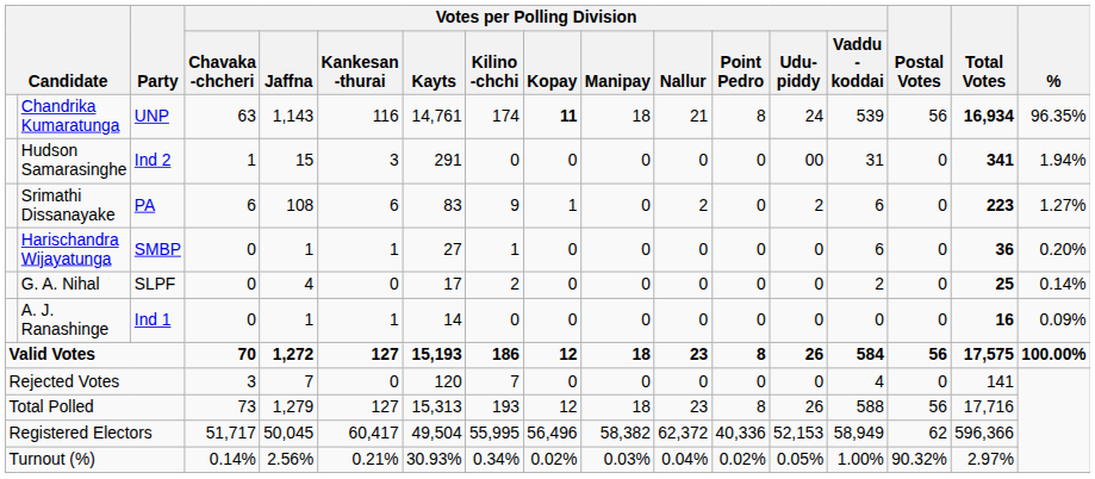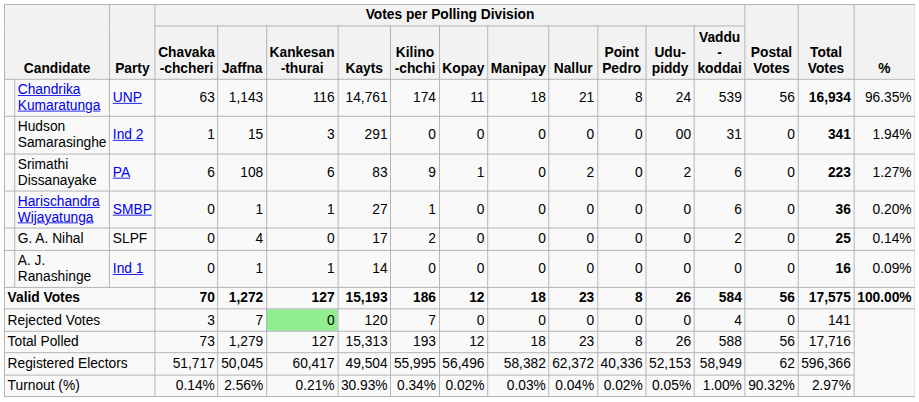Chandrika Kumaratunga | Votes per Polling Division / Kopay: bold -> normal
Rejected Votes | Votes per Polling Division / Kankesan -thurai: no background -> lightgreen background
